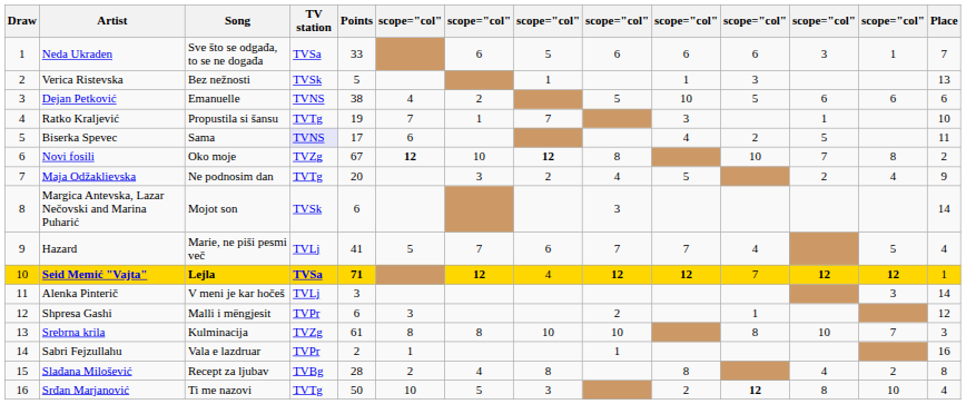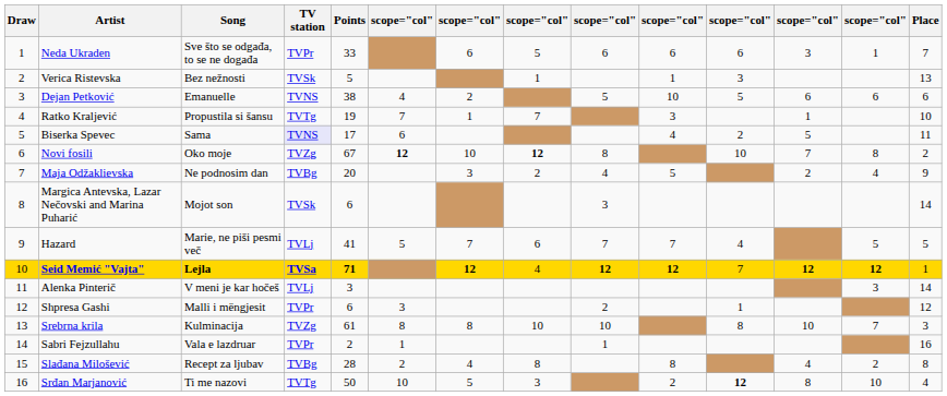Neda Ukraden | TV station: TVSa -> TVPr
Maja Odžaklievska | TV station: TVTg -> TVBg
Hazard | Place: 4 -> 5
